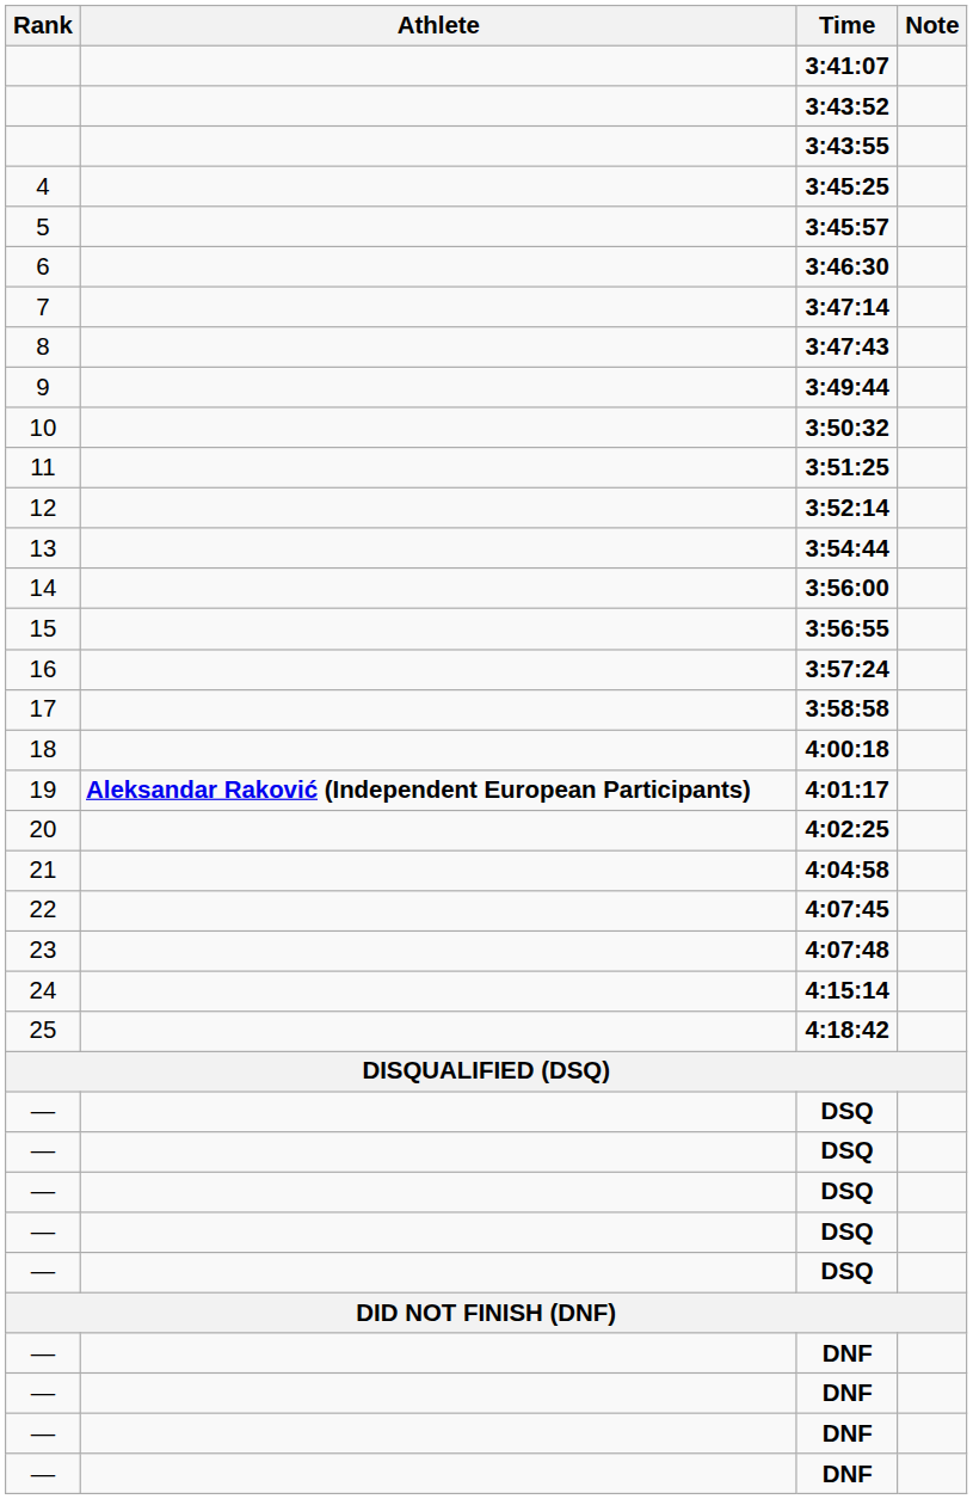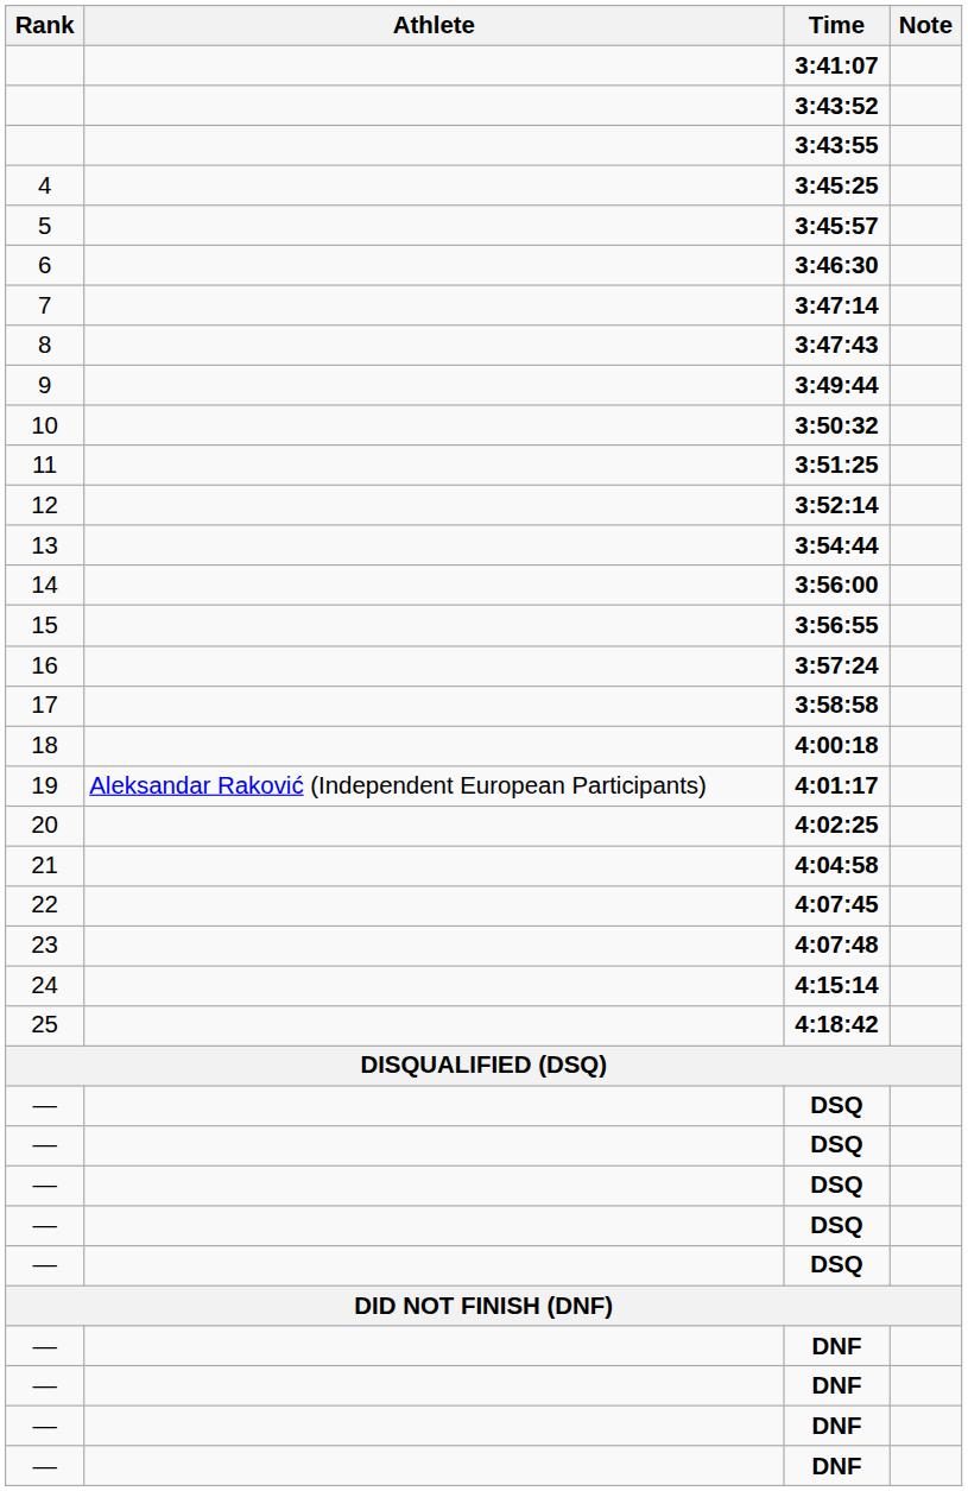4:01:17 | Athlete: bold -> normal
